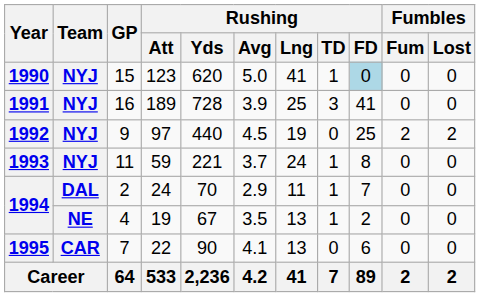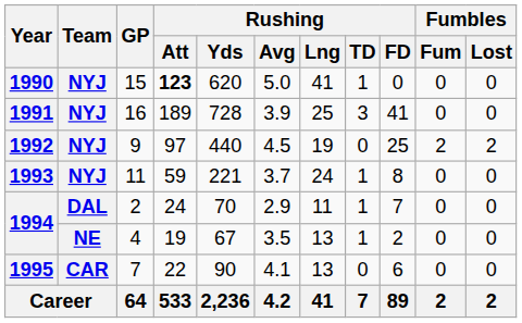15 | Rushing / Att: normal -> bold
15 | Rushing / FD: lightblue background -> no background
